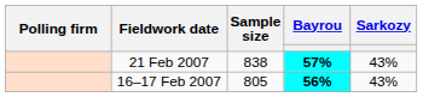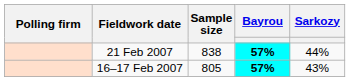21 Feb 2007 | Sarkozy: 43% -> 44%
16–17 Feb 2007 | Bayrou: 56% -> 57%
